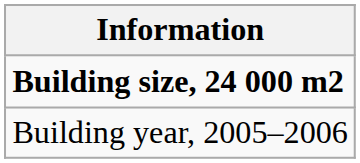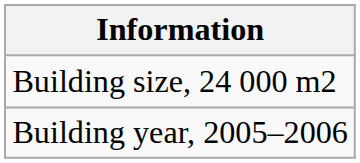row 2 | column 1: bold -> normal
